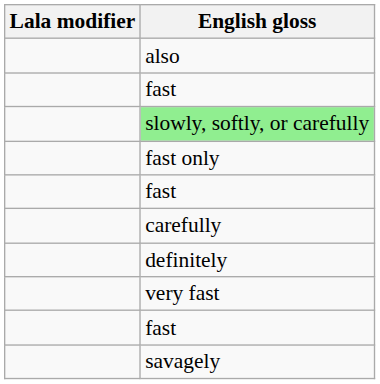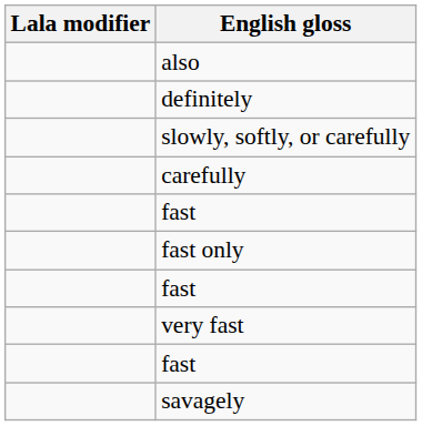row 3 | English gloss: fast -> definitely
row 4 | English gloss: lightgreen background -> no background
row 5 | English gloss: fast only -> carefully
row 7 | English gloss: carefully -> fast only
row 8 | English gloss: definitely -> fast
